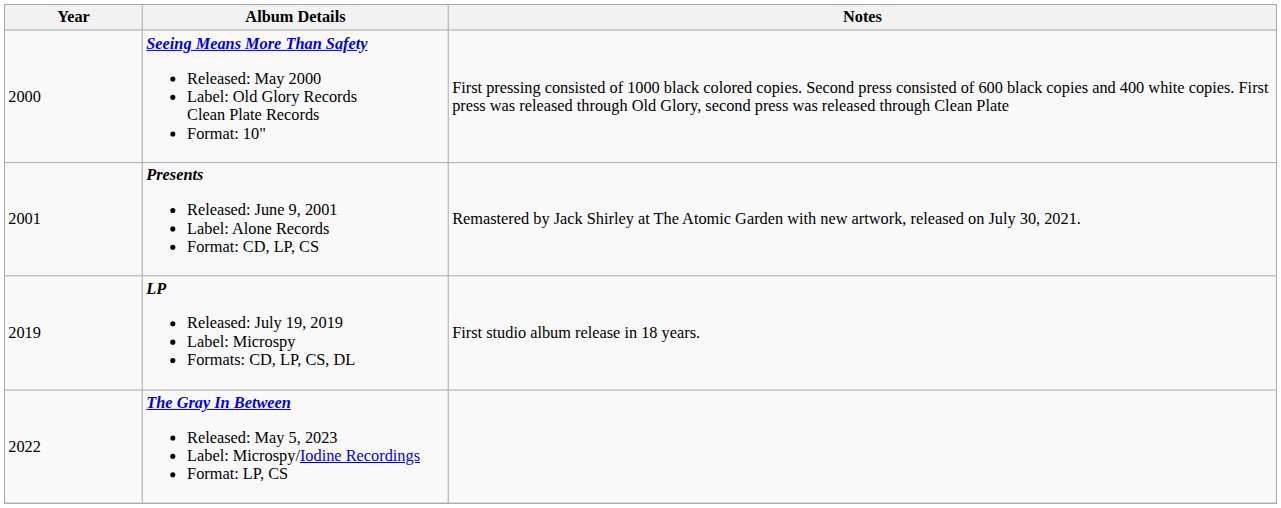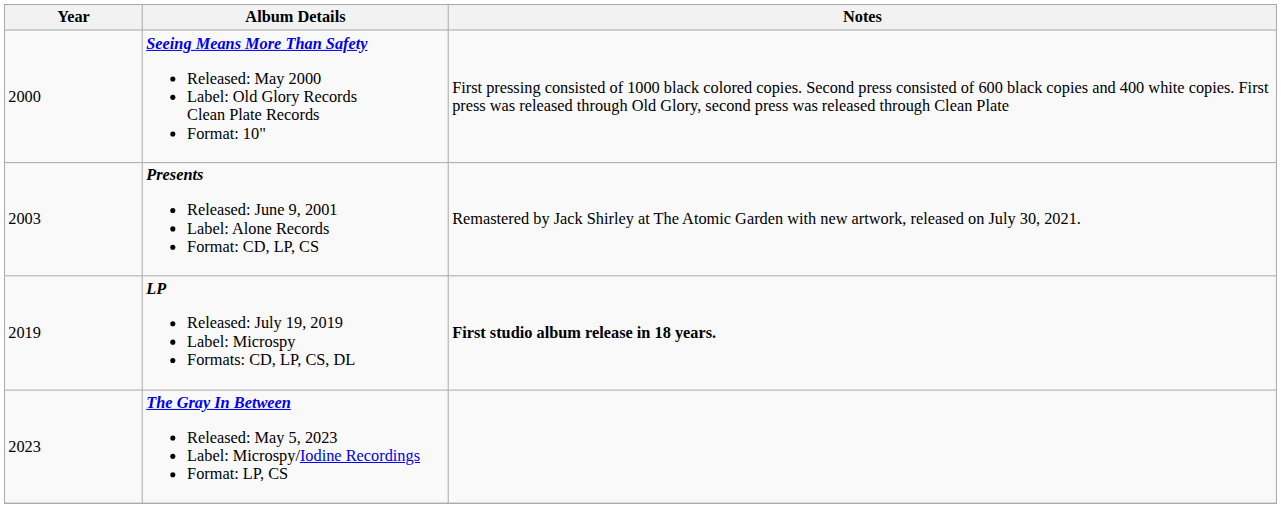row 3 | Year: 2001 -> 2003
row 4 | Notes: normal -> bold
row 5 | Year: 2022 -> 2023
